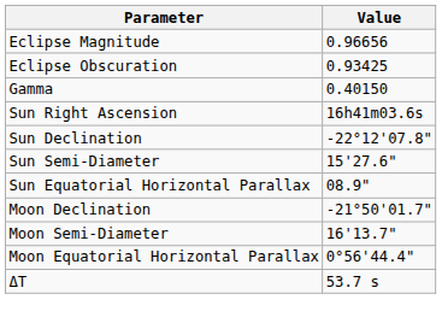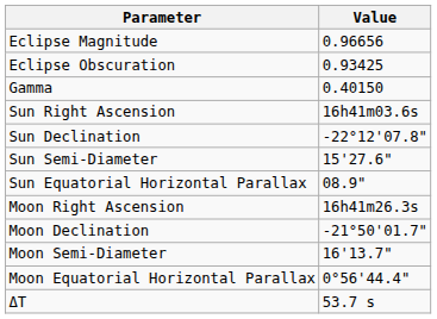+ row: Moon Right Ascension | 16h41m26.3s
